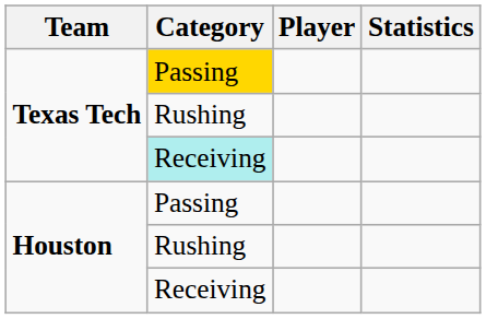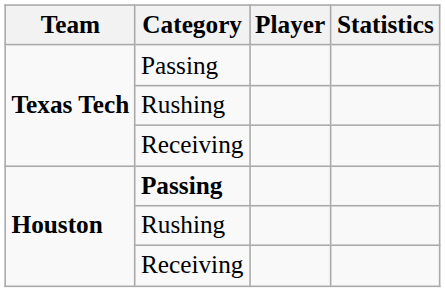Texas Tech / Passing | Category: gold background -> no background
Texas Tech / Receiving | Category: paleturquoise background -> no background
Houston / Passing | Category: normal -> bold
